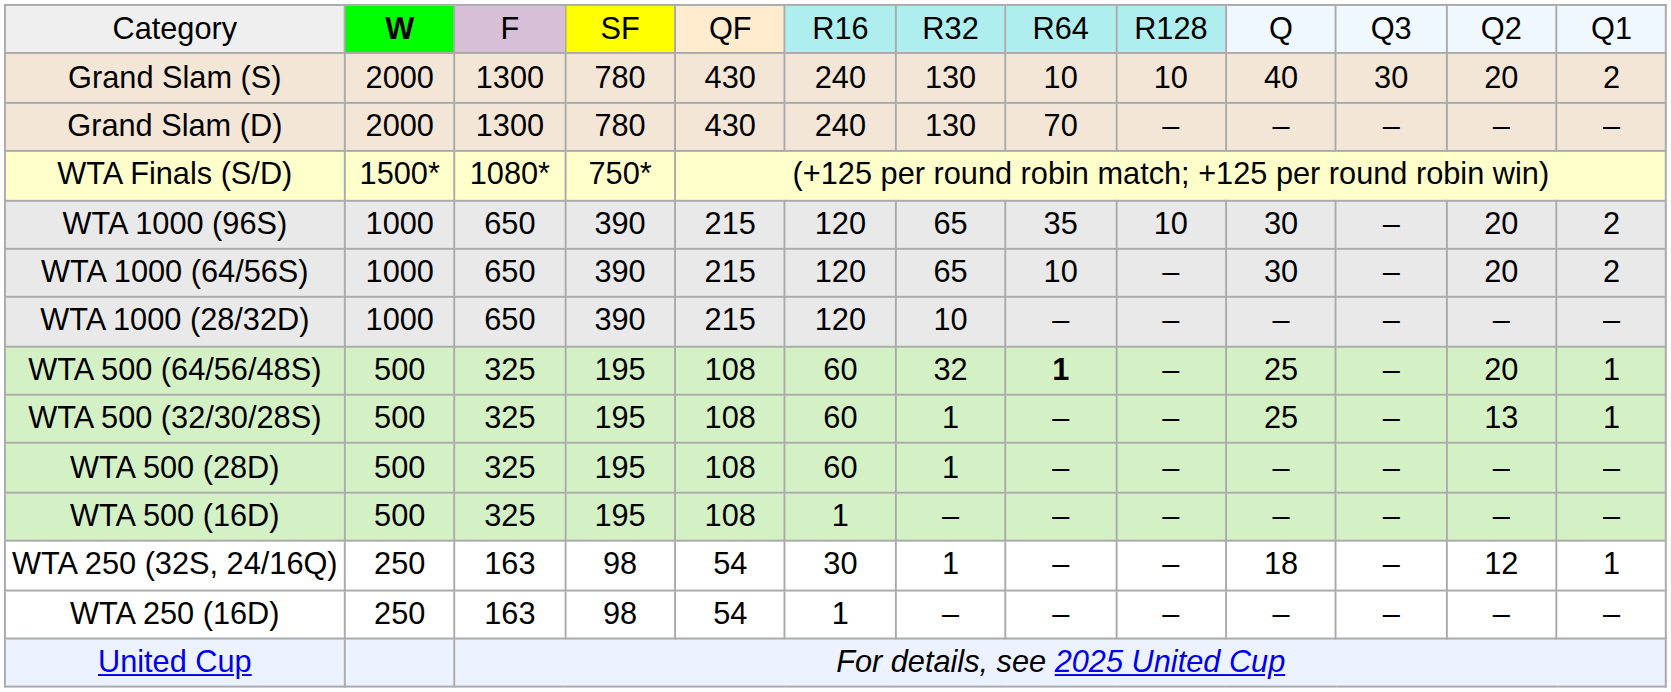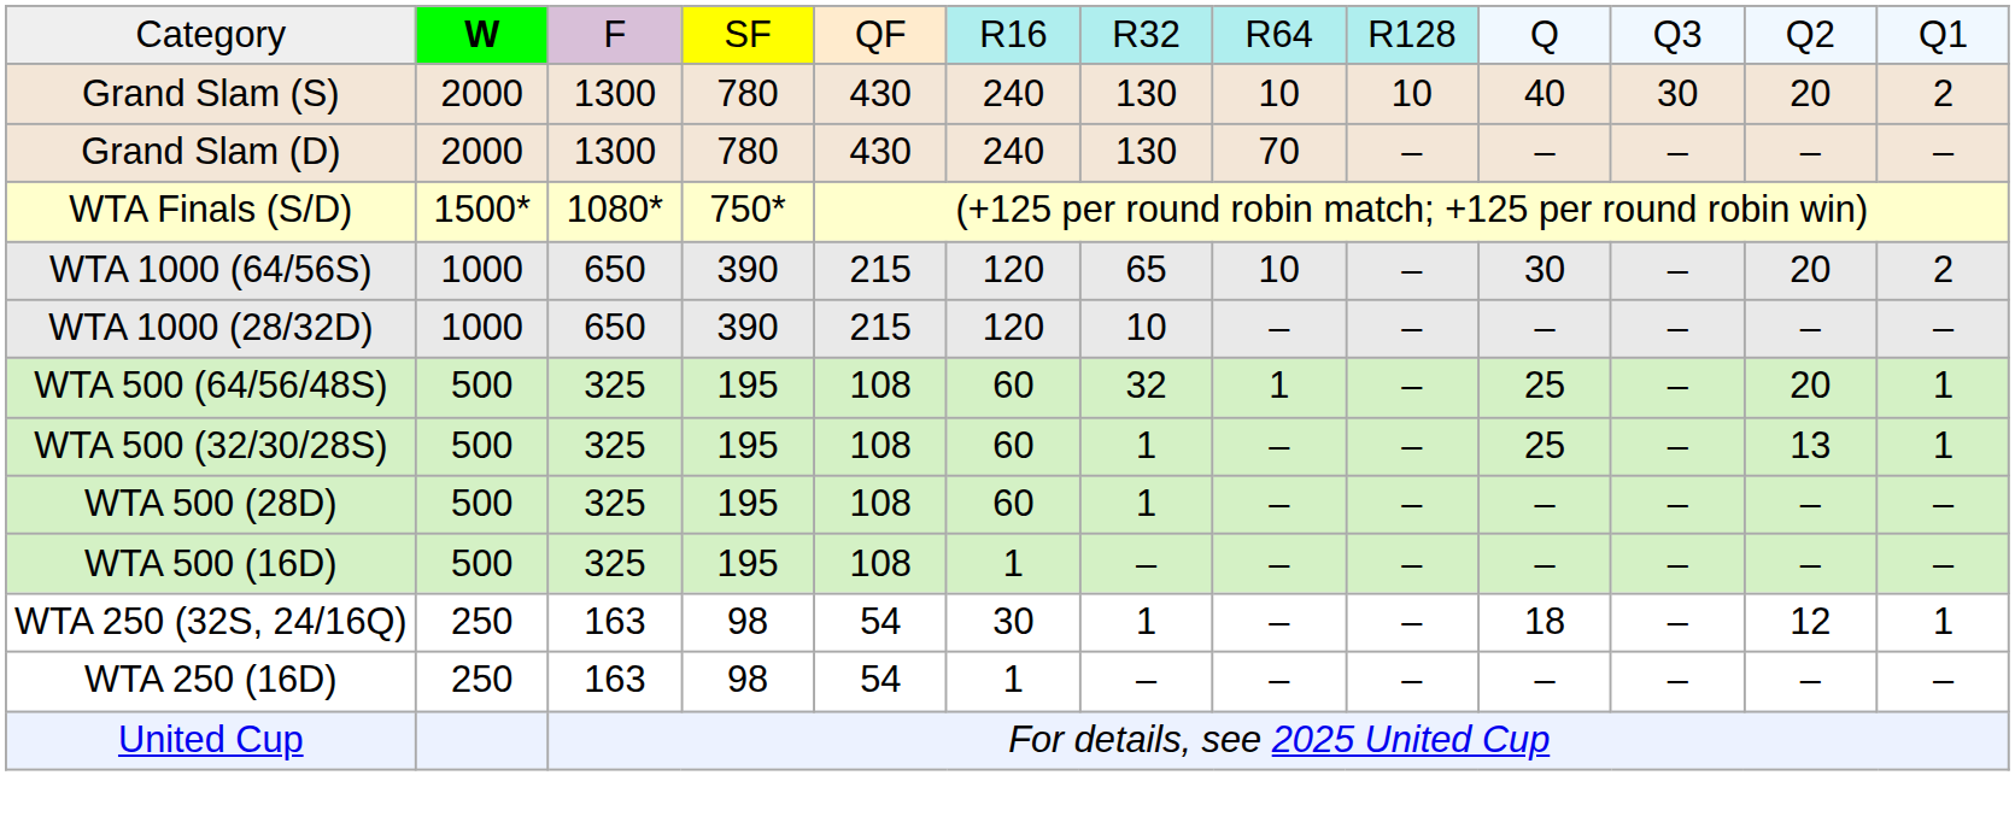- row: WTA 1000 (96S) | 1000 | 650 | 390 | 215 | 120 | 65 | 35 | 10 | 30 | – | 20 | 2
WTA 500 (64/56/48S) | column 8: bold -> normal
